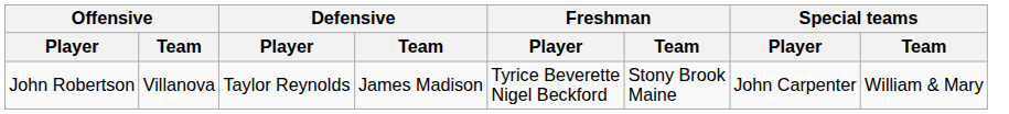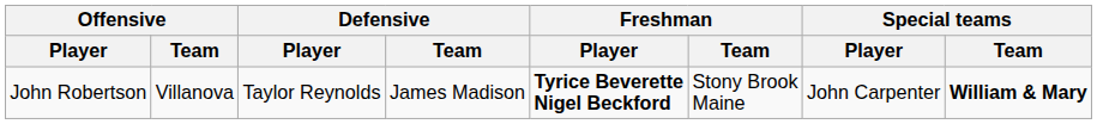John Robertson | Freshman / Player: normal -> bold
John Robertson | Special teams / Team: normal -> bold
